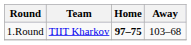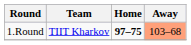1.Round | Away: no background -> lightsalmon background
